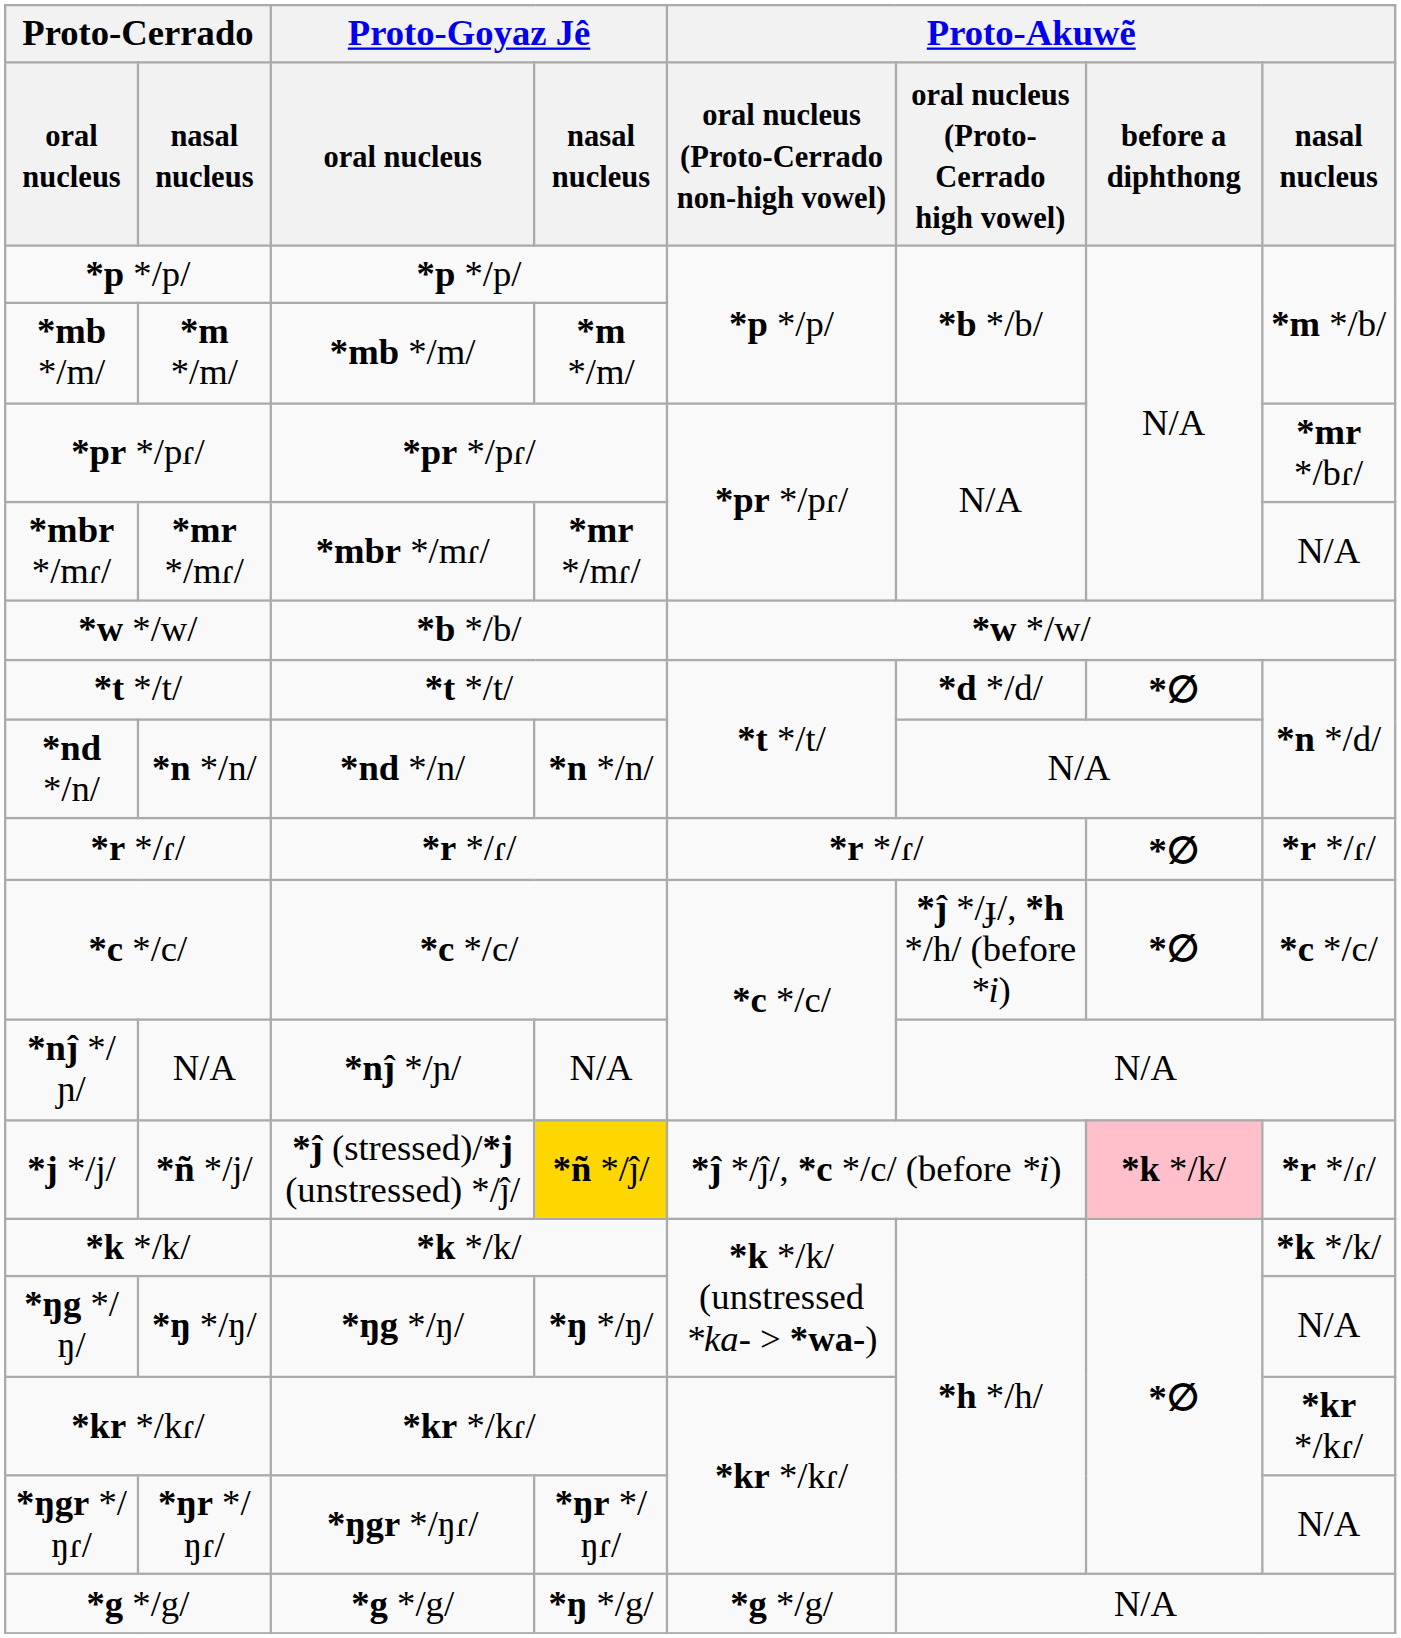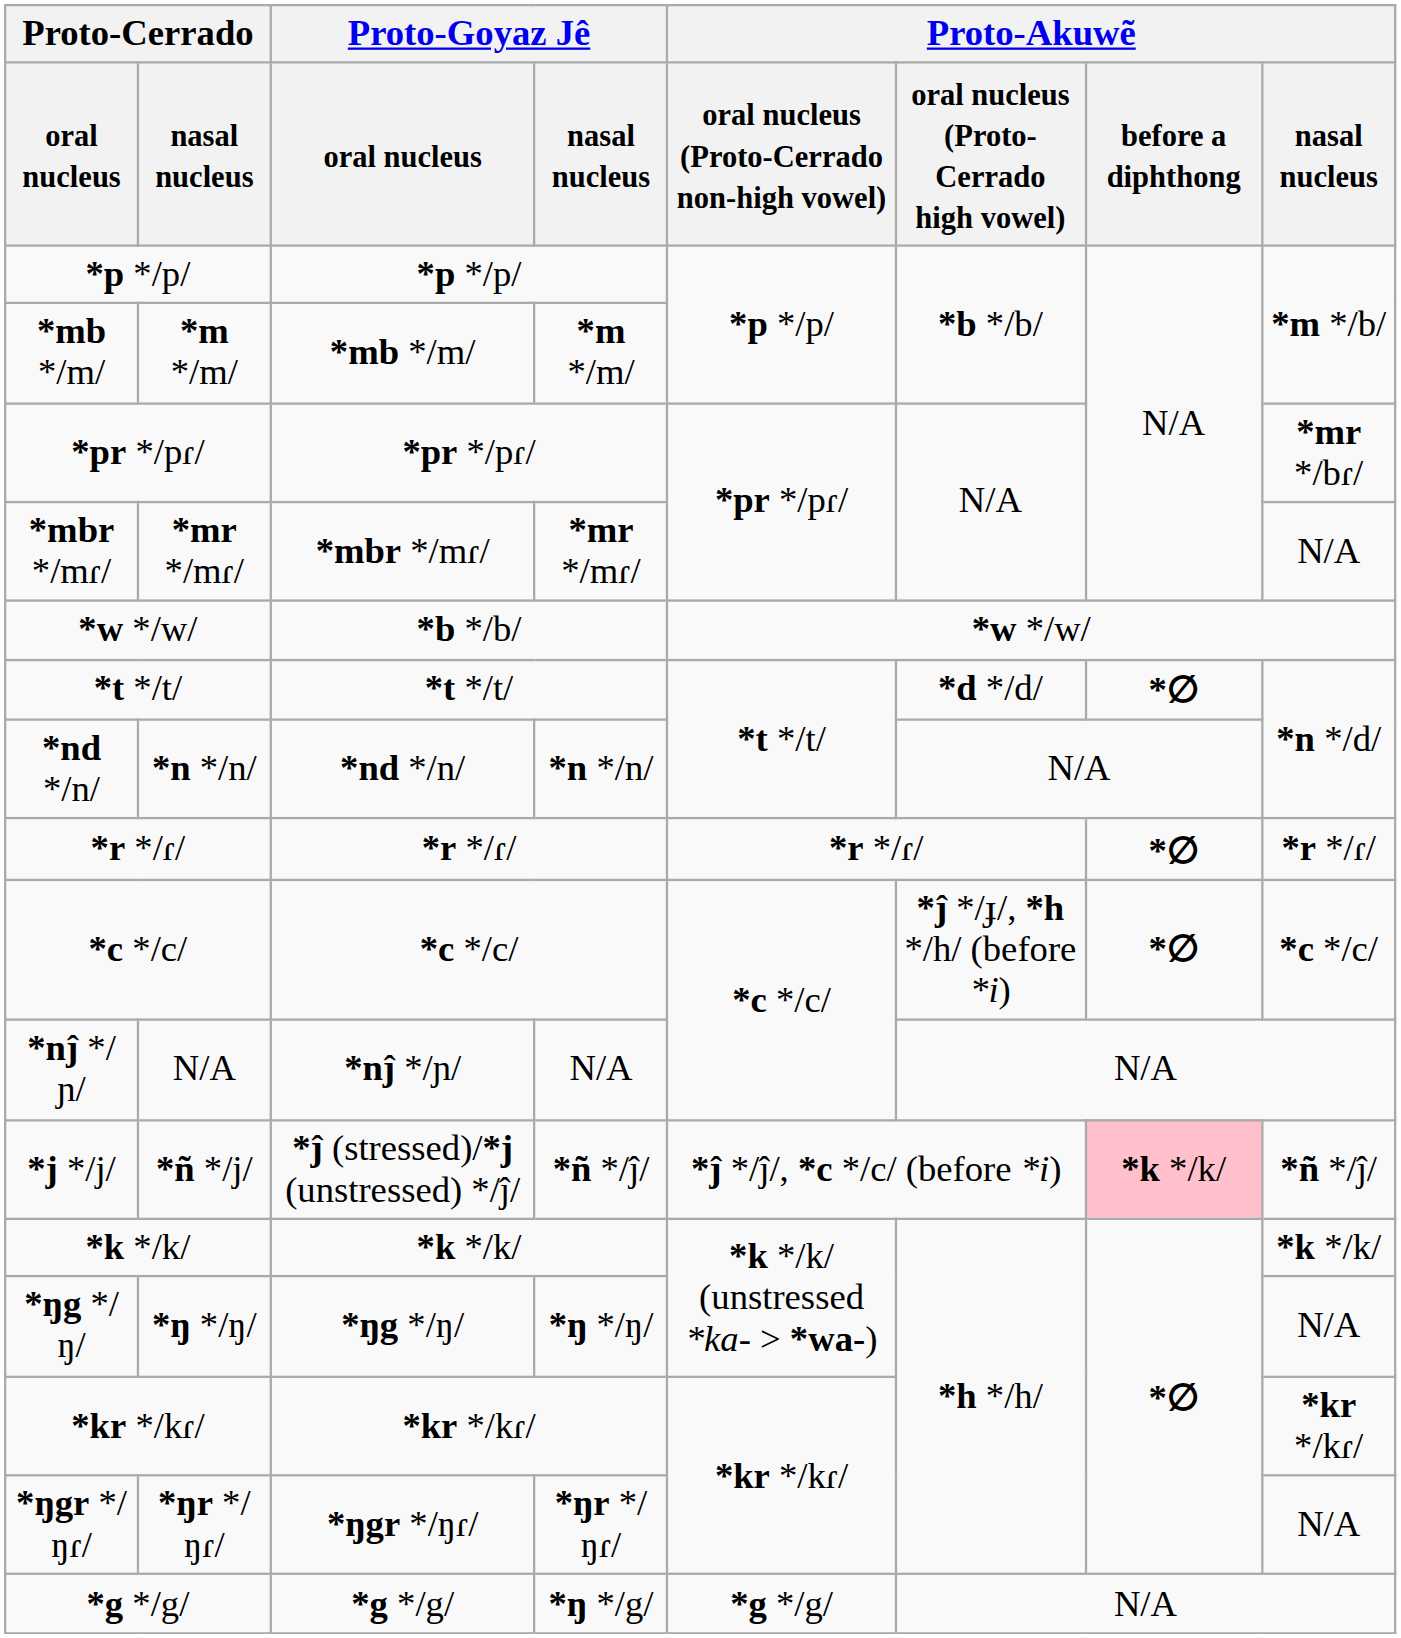*j */j/ | Proto-Goyaz Jê / nasal nucleus: gold background -> no background
*j */j/ | Proto-Akuwẽ / nasal nucleus: *r */ɾ/ -> *ñ */ĵ/
